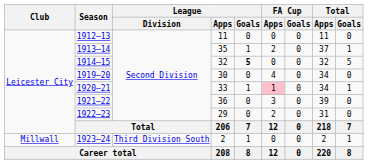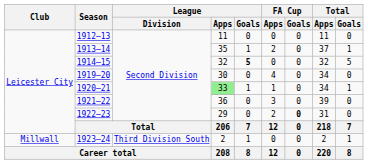1920–21 | League / Apps: no background -> lightgreen background
1920–21 | FA Cup / Apps: pink background -> no background
1922–23 | FA Cup / Goals: normal -> bold
